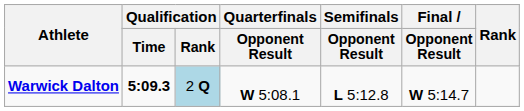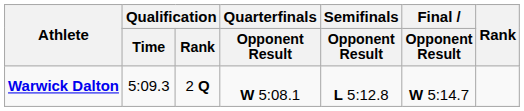Warwick Dalton | Qualification / Time: bold -> normal
Warwick Dalton | Qualification / Rank: lightblue background -> no background
